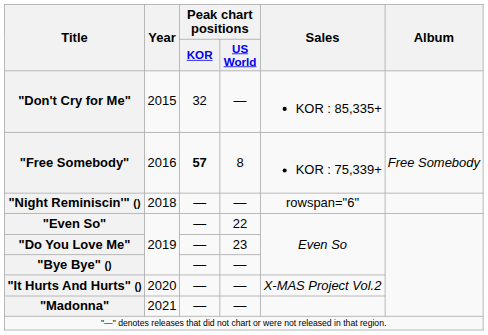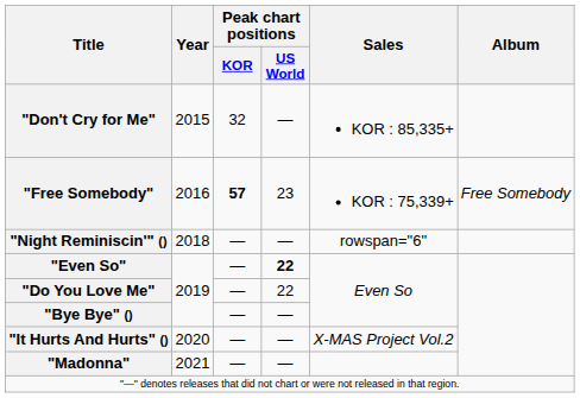"Free Somebody" | Peak chart positions / US World: 8 -> 23
"Even So" | Peak chart positions / US World: normal -> bold
"Do You Love Me" | Peak chart positions / US World: 23 -> 22
